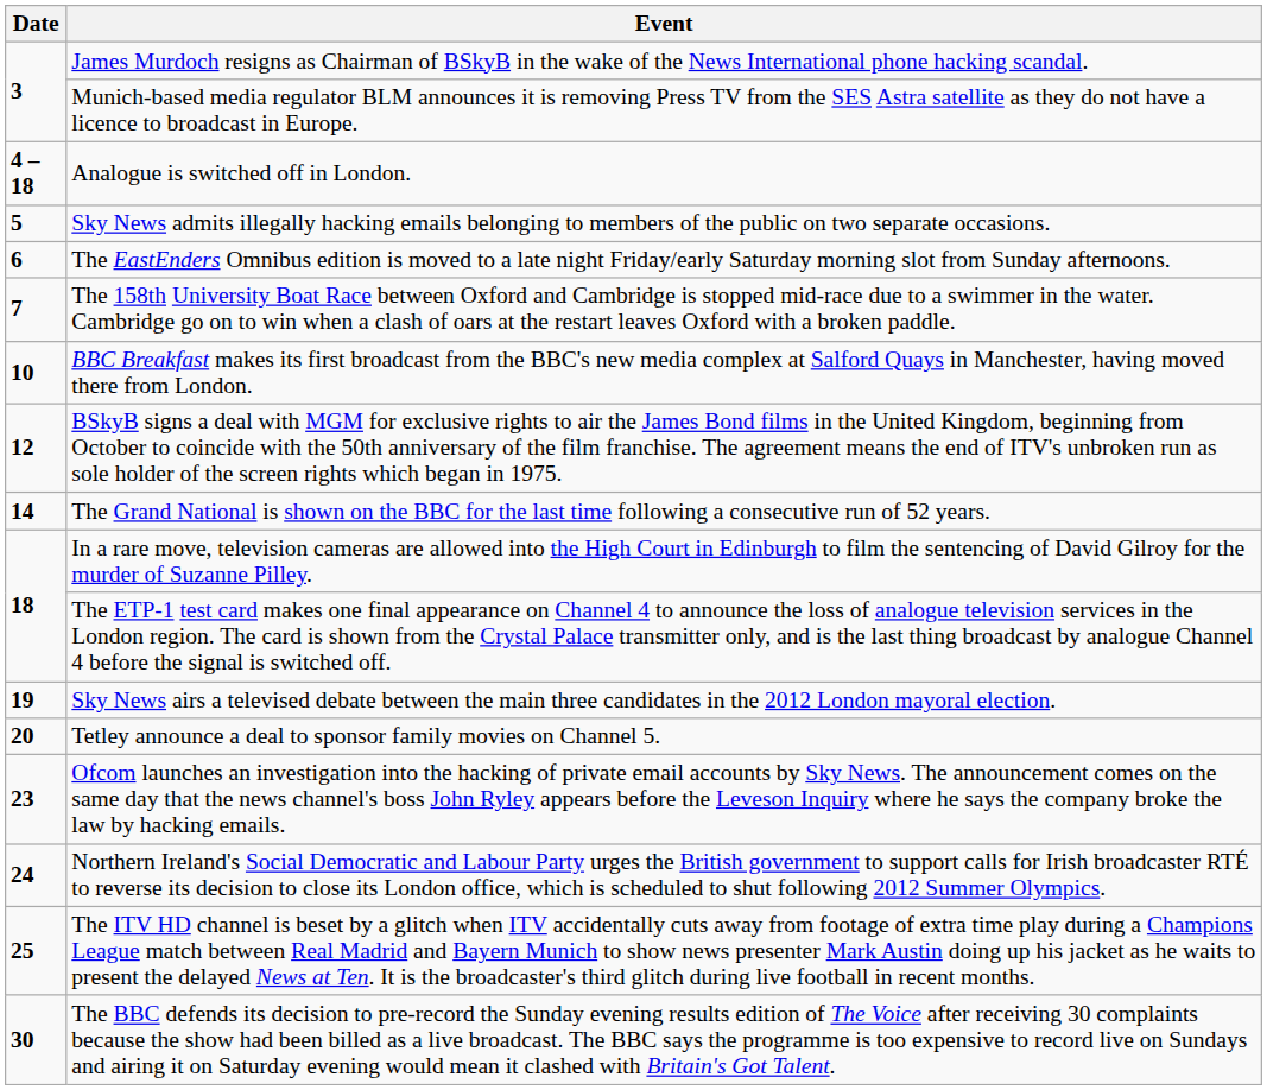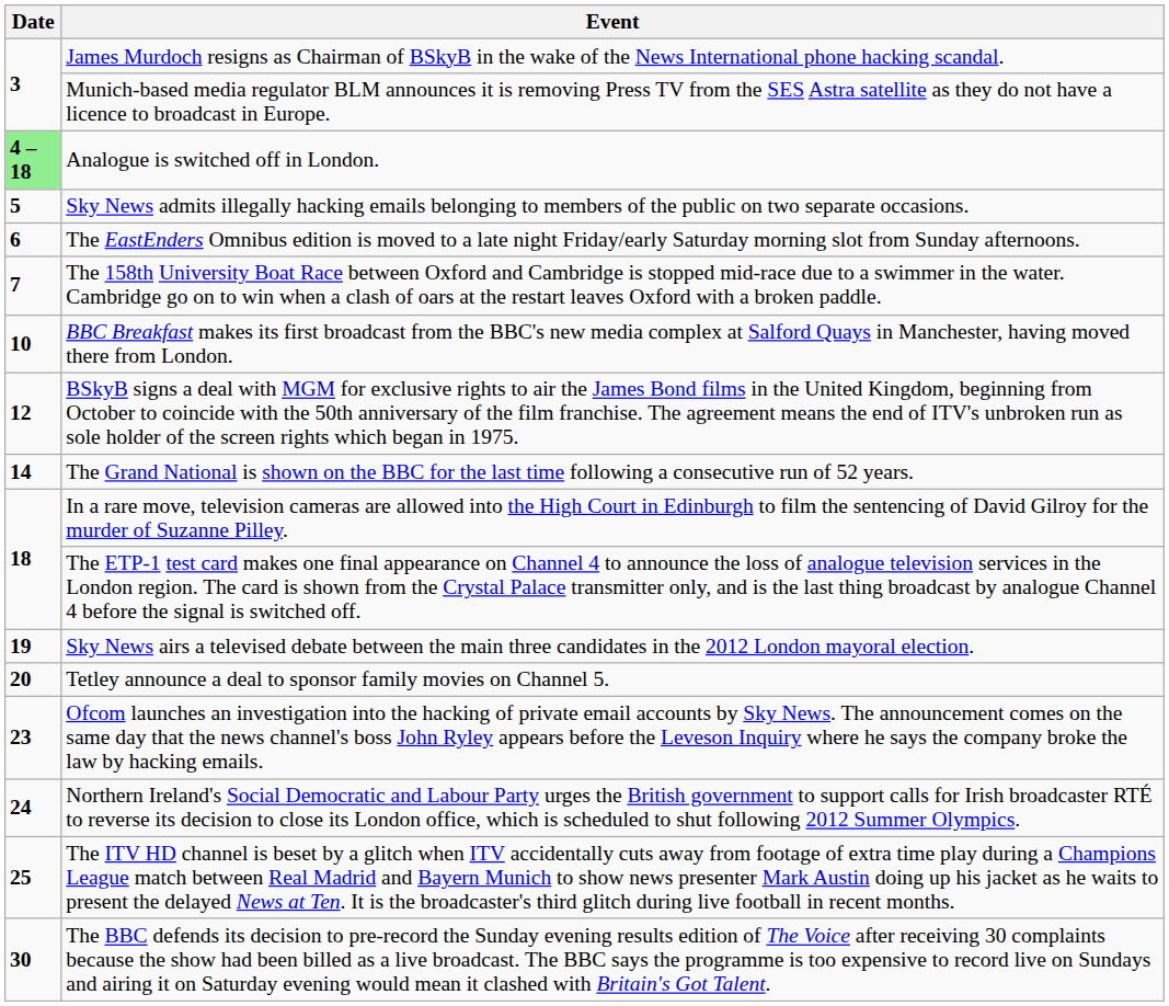Analogue is switched off in London. | Date: no background -> lightgreen background
